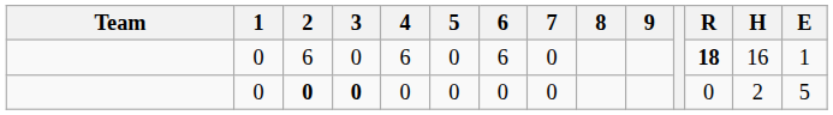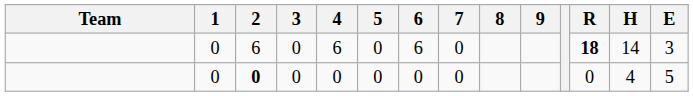row 2 | H: 16 -> 14
row 2 | E: 1 -> 3
row 3 | 3: bold -> normal
row 3 | H: 2 -> 4
